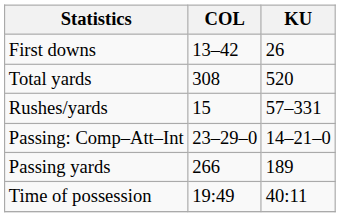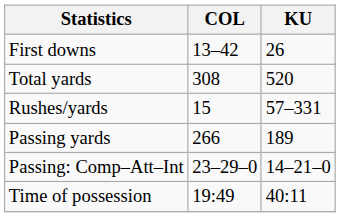rows swapped: Passing yards <-> Passing: Comp–Att–Int
